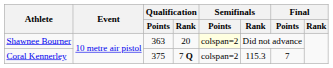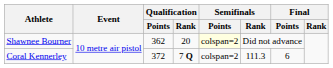Shawnee Bourner | Qualification / Points: 363 -> 362
Coral Kennerley | Qualification / Points: 375 -> 372
Coral Kennerley | Semifinals / Rank: 115.3 -> 111.3
Coral Kennerley | Final / Points: 7 -> 6
